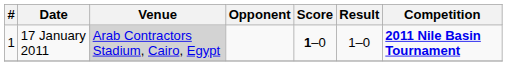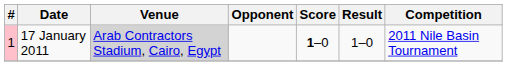17 January 2011 | #: no background -> pink background
17 January 2011 | Competition: bold -> normal
